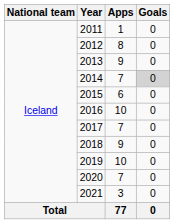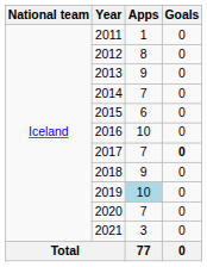2014 | Goals: lightgrey background -> no background
2017 | Goals: normal -> bold
2019 | Apps: no background -> lightblue background
